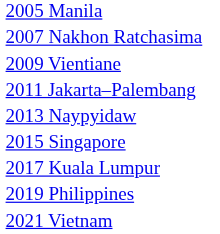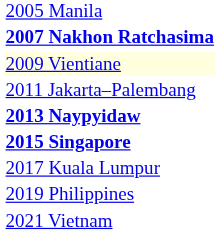2007 Nakhon Ratchasima | column 1: normal -> bold
2009 Vientiane | column 1: no background -> lightyellow background
2013 Naypyidaw | column 1: normal -> bold
2015 Singapore | column 1: normal -> bold
